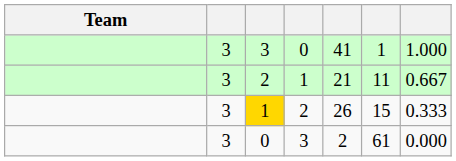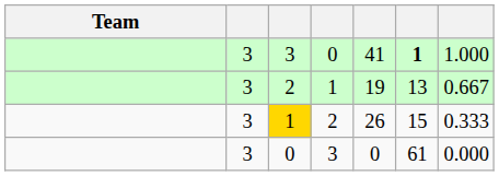row 2 | column 6: normal -> bold
row 3 | column 5: 21 -> 19
row 3 | column 6: 11 -> 13
row 5 | column 5: 2 -> 0
